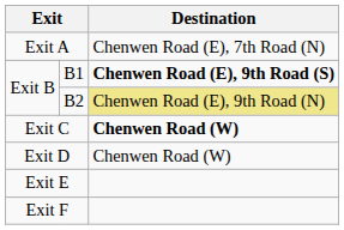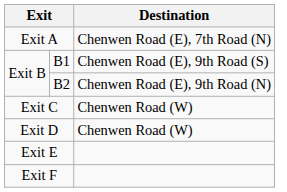B1 | Destination: bold -> normal
B2 | Destination: khaki background -> no background
Exit C | Destination: bold -> normal
